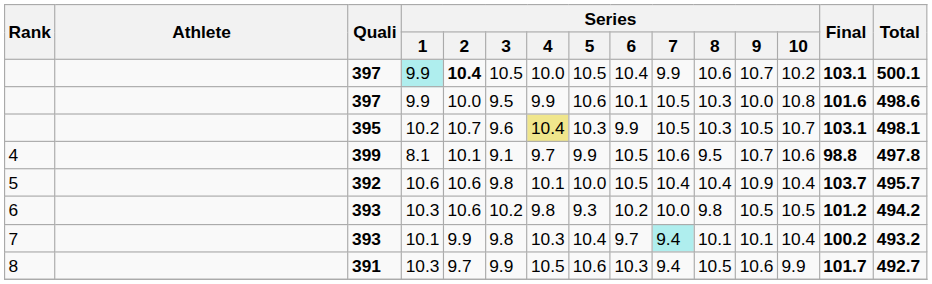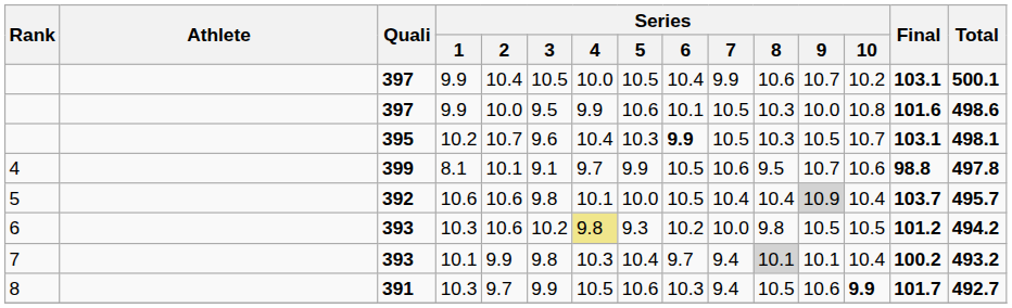row 3 | Series / 1: paleturquoise background -> no background
row 3 | Series / 2: bold -> normal
row 5 | Series / 4: khaki background -> no background
row 5 | Series / 6: normal -> bold
row 7 | Series / 9: no background -> lightgrey background
row 8 | Series / 4: no background -> khaki background
row 9 | Series / 7: paleturquoise background -> no background
row 9 | Series / 8: no background -> lightgrey background
row 10 | Series / 10: normal -> bold
